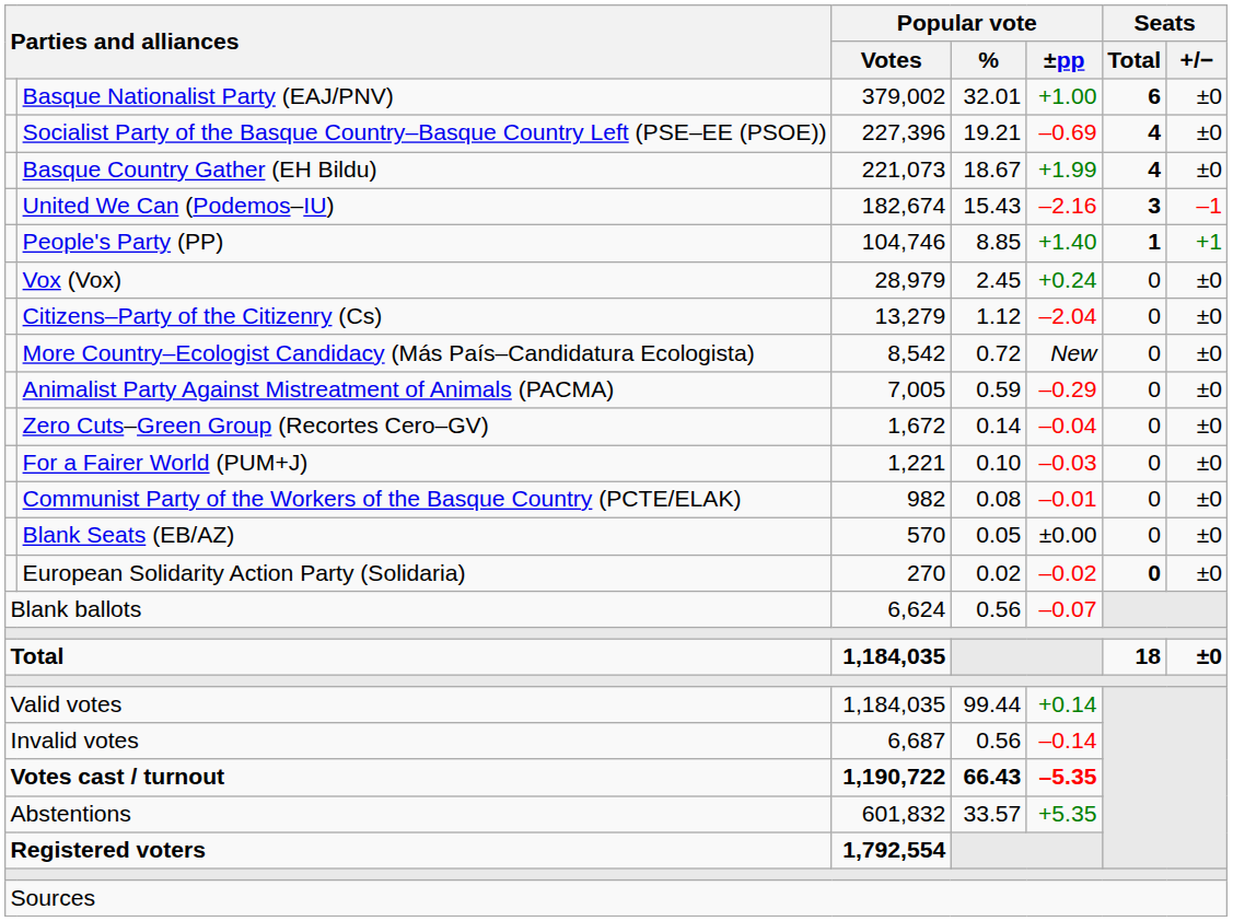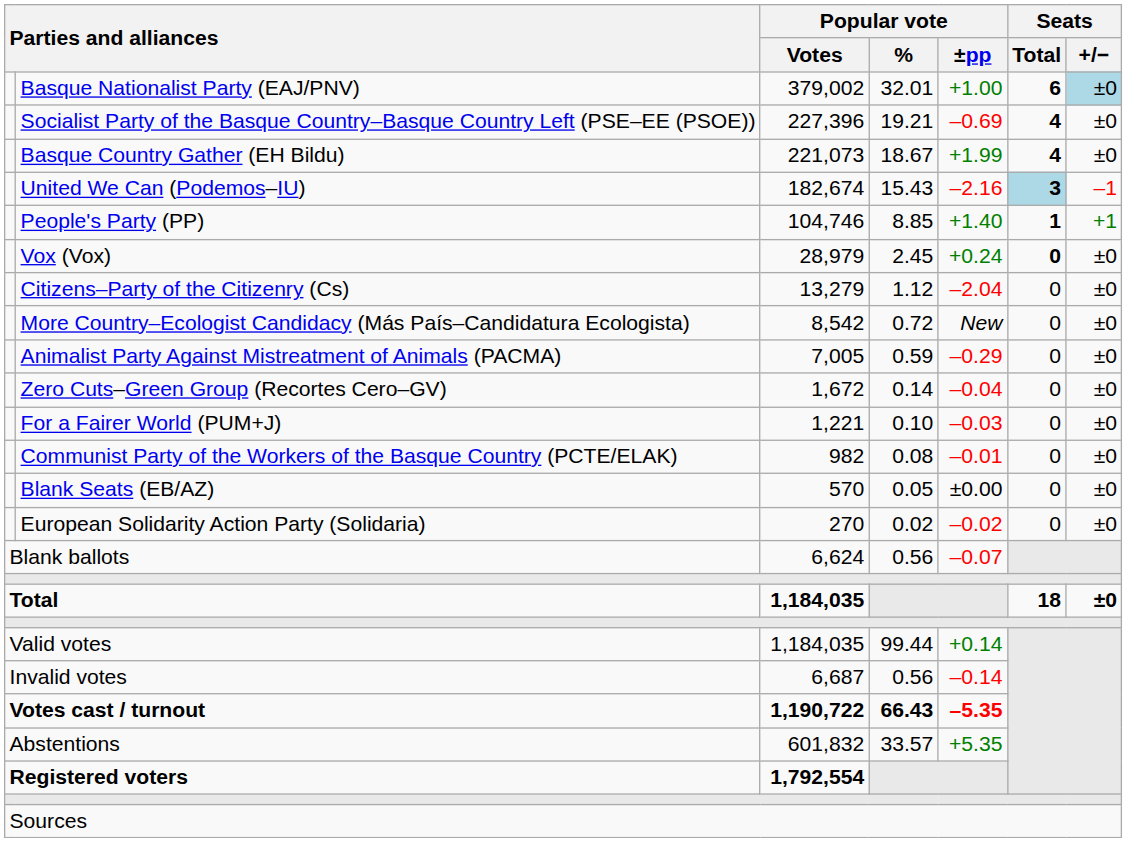Basque Nationalist Party (EAJ/PNV) | Seats / +/−: no background -> lightblue background
United We Can (Podemos–IU) | Seats / Total: no background -> lightblue background
Vox (Vox) | Seats / Total: normal -> bold
European Solidarity Action Party (Solidaria) | Seats / Total: bold -> normal
